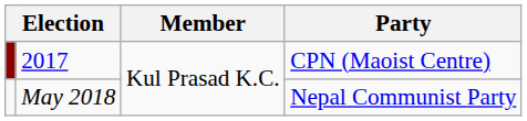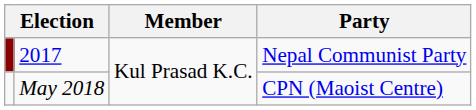2017 | Party: CPN (Maoist Centre) -> Nepal Communist Party
May 2018 | Party: Nepal Communist Party -> CPN (Maoist Centre)
